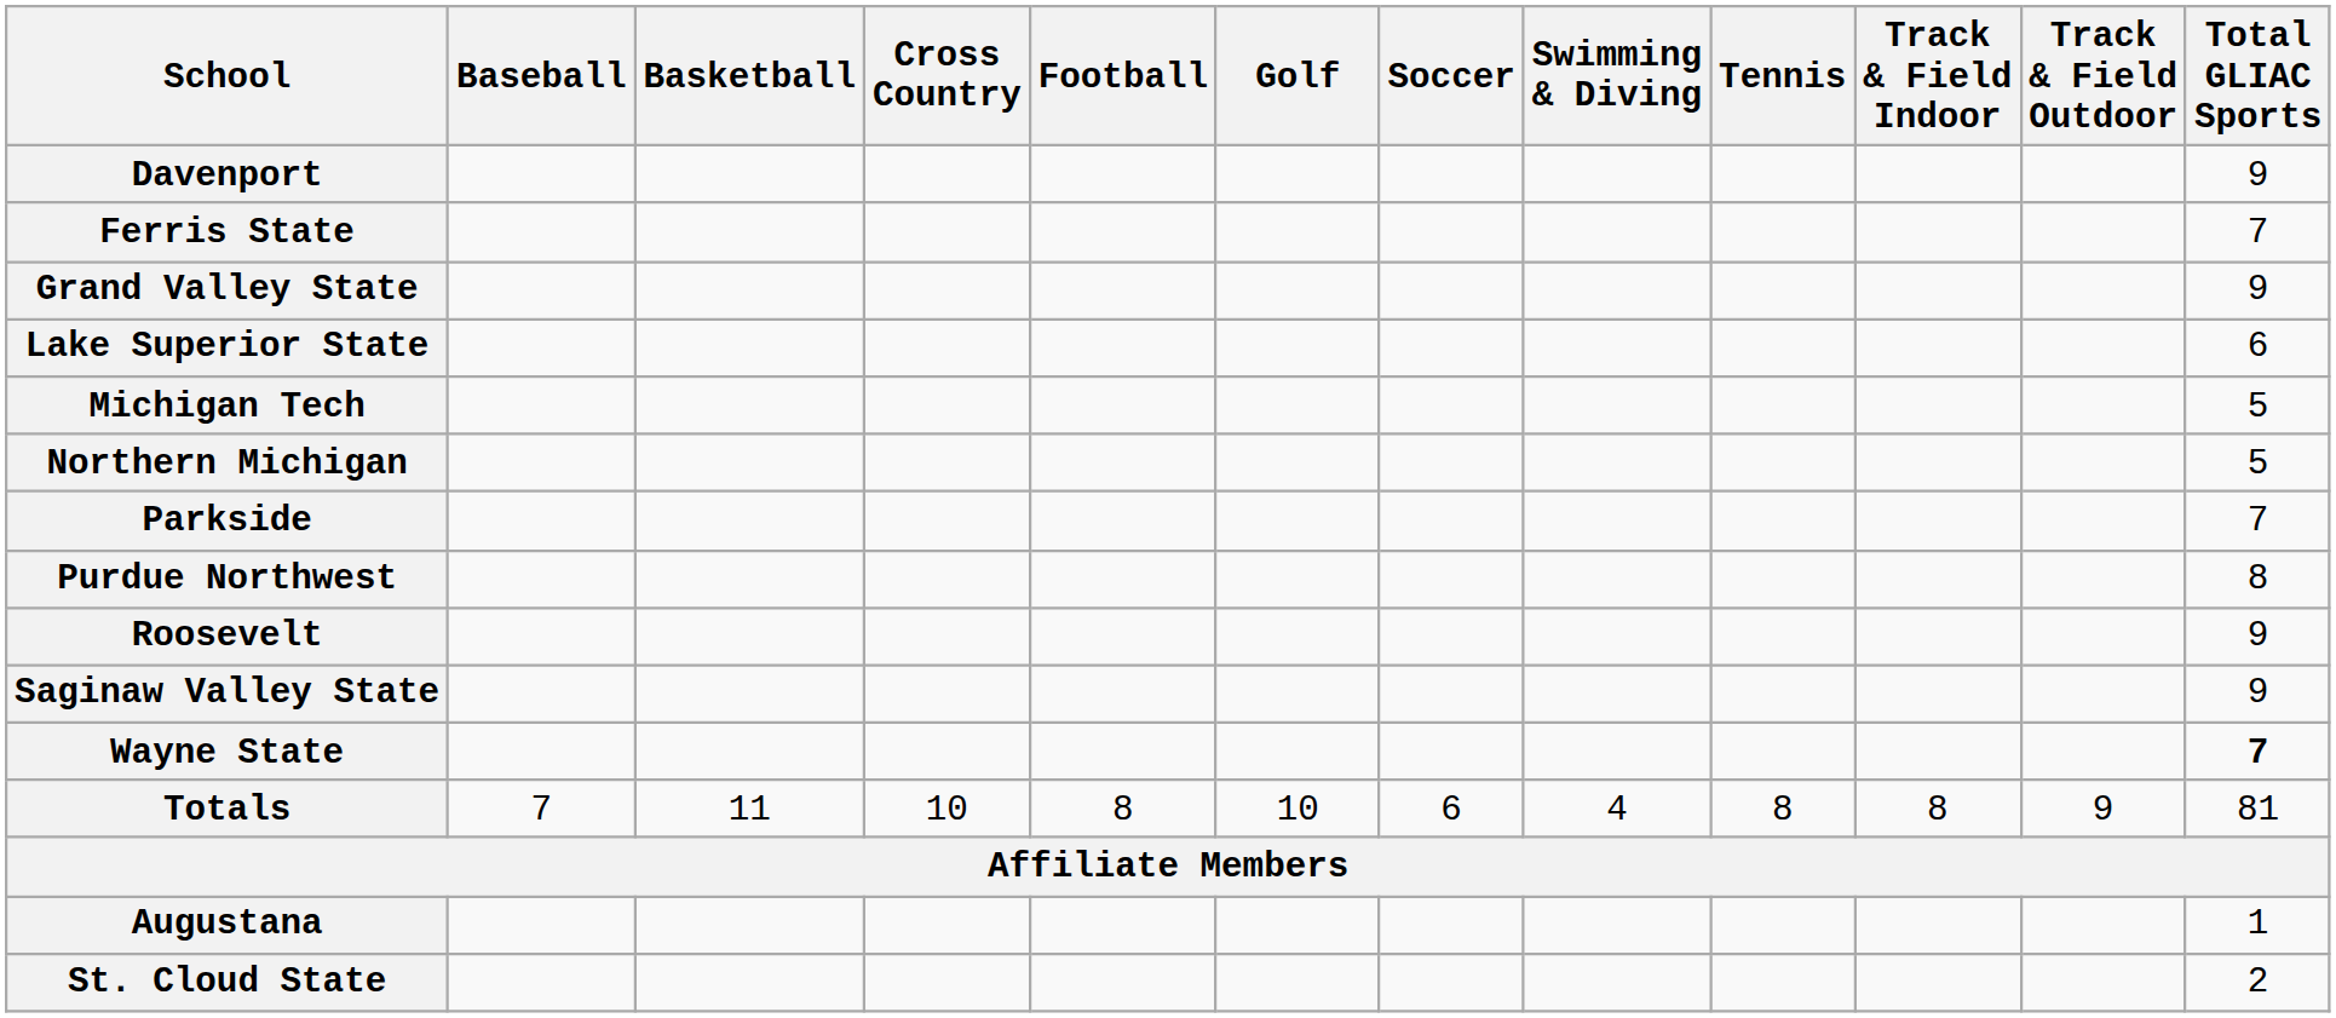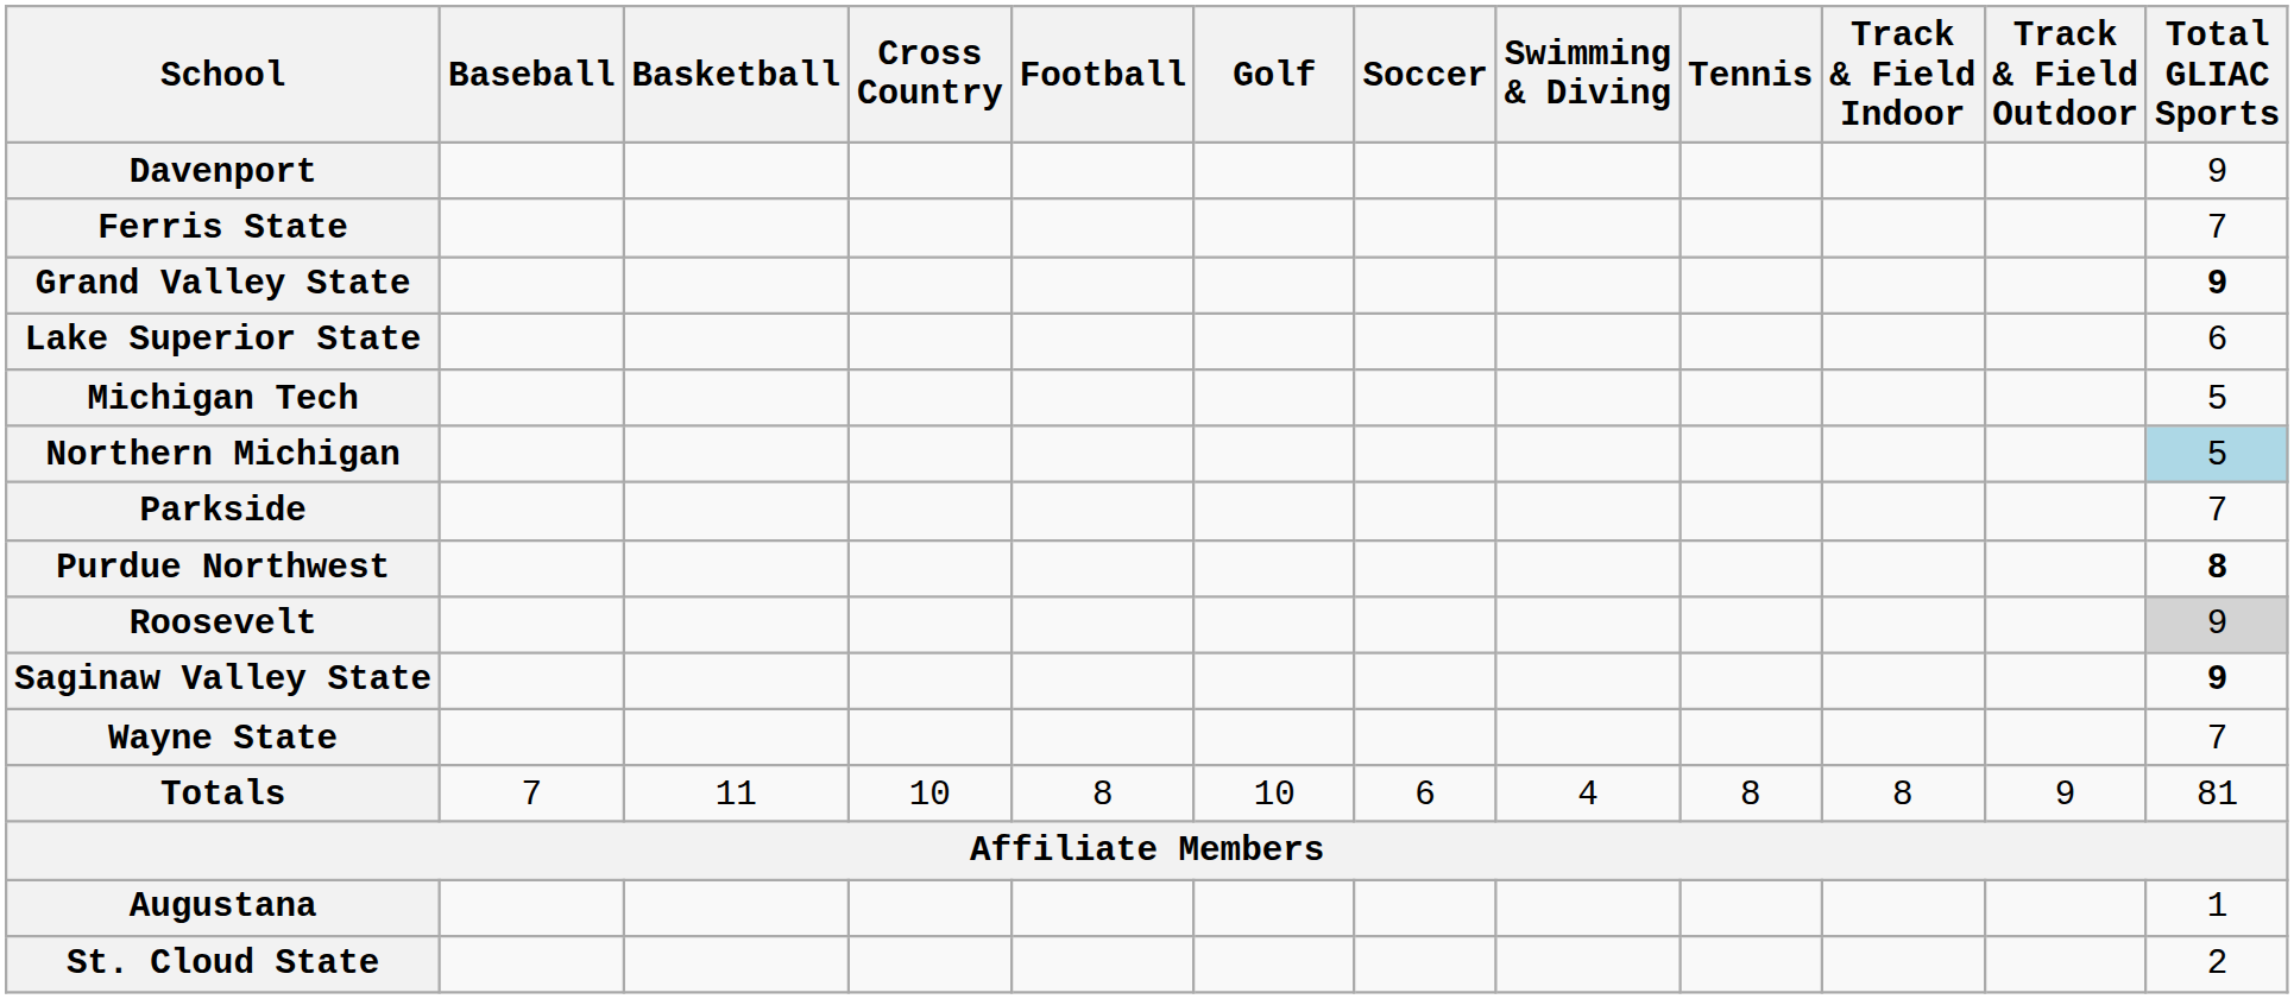Grand Valley State | Total GLIAC Sports: normal -> bold
Northern Michigan | Total GLIAC Sports: no background -> lightblue background
Purdue Northwest | Total GLIAC Sports: normal -> bold
Roosevelt | Total GLIAC Sports: no background -> lightgrey background
Saginaw Valley State | Total GLIAC Sports: normal -> bold
Wayne State | Total GLIAC Sports: bold -> normal
